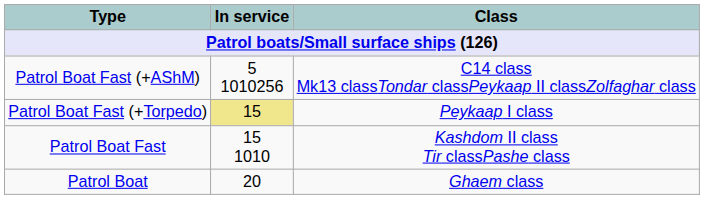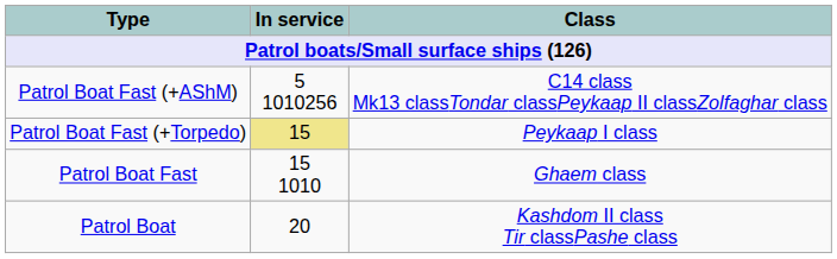Patrol Boat Fast | Class: Kashdom II class Tir classPashe class -> Ghaem class
Patrol Boat | Class: Ghaem class -> Kashdom II class Tir classPashe class
